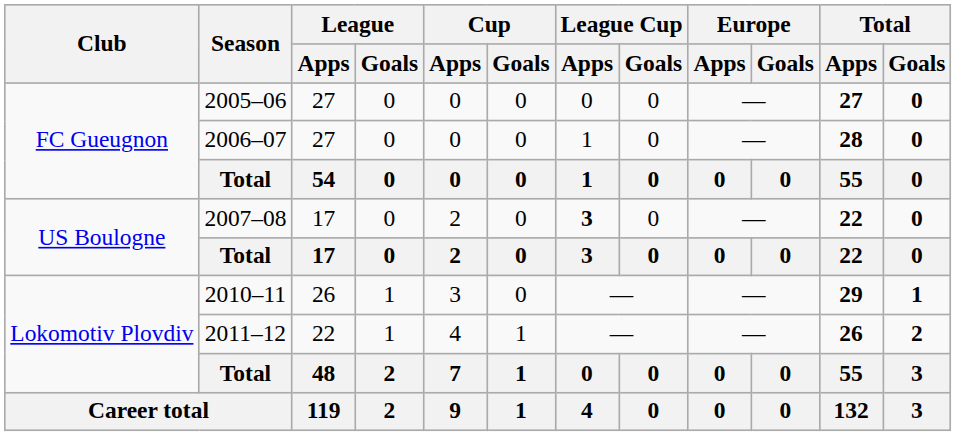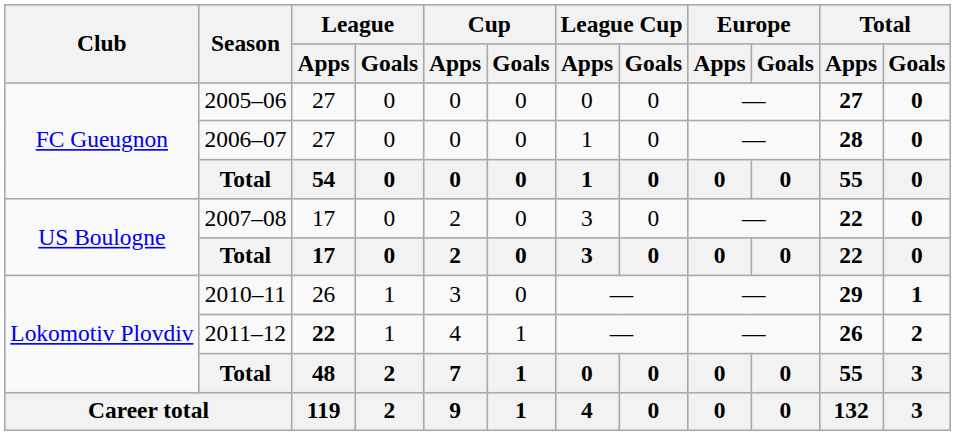2007–08 | League Cup / Apps: bold -> normal
2011–12 | League / Apps: normal -> bold
